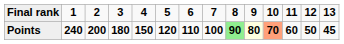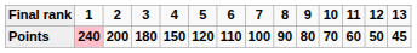Points | column 2: no background -> pink background
Points | column 9: lightgreen background -> no background
Points | column 10: lightyellow background -> no background
Points | column 11: lightsalmon background -> no background
